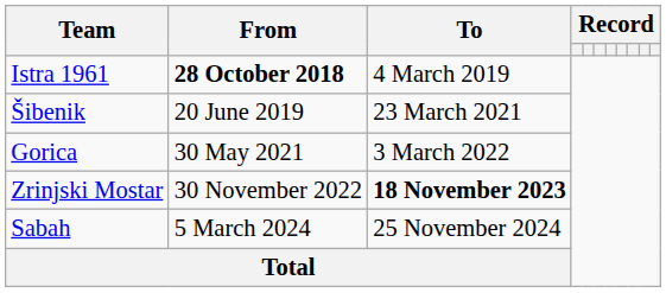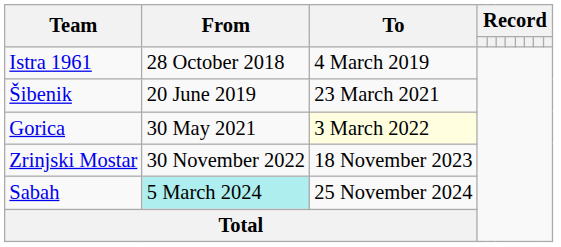Istra 1961 | From: bold -> normal
Gorica | To: no background -> lightyellow background
Zrinjski Mostar | To: bold -> normal
Sabah | From: no background -> paleturquoise background
